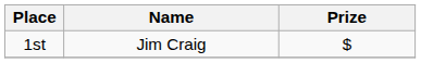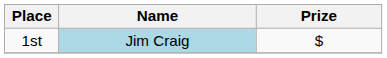1st | Name: no background -> lightblue background
